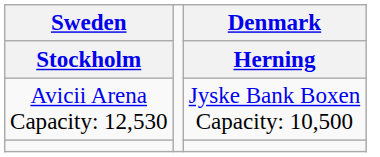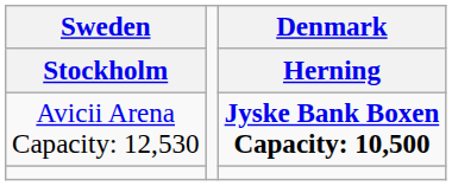Avicii Arena Capacity: 12,530 | Denmark / Herning: normal -> bold
